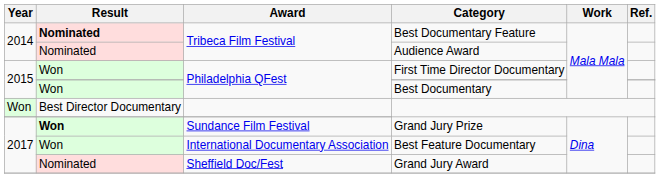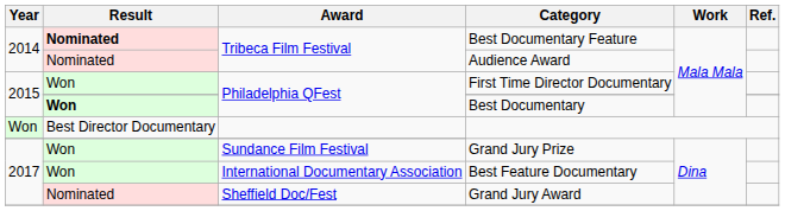Best Documentary | Result: normal -> bold
Grand Jury Prize | Result: bold -> normal
